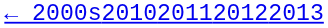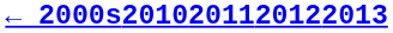row 1 | column 1: normal -> bold
